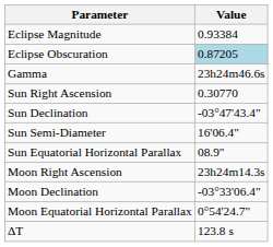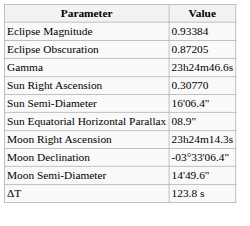Eclipse Obscuration | Value: lightblue background -> no background
- row: Sun Declination | -03°47'43.4"
+ row: Moon Semi-Diameter | 14'49.6"
- row: Moon Equatorial Horizontal Parallax | 0°54'24.7"
